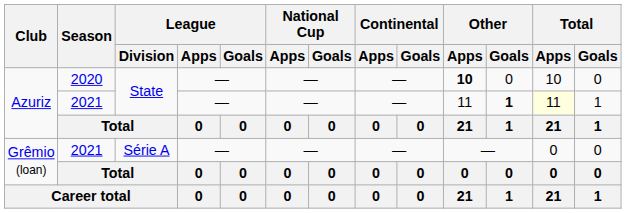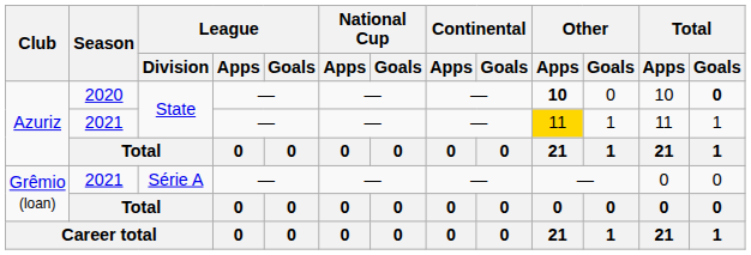Azuriz / 2020 | Total / Goals: normal -> bold
Azuriz / 2021 | Other / Apps: no background -> gold background
Azuriz / 2021 | Other / Goals: bold -> normal
Azuriz / 2021 | Total / Apps: lightyellow background -> no background
